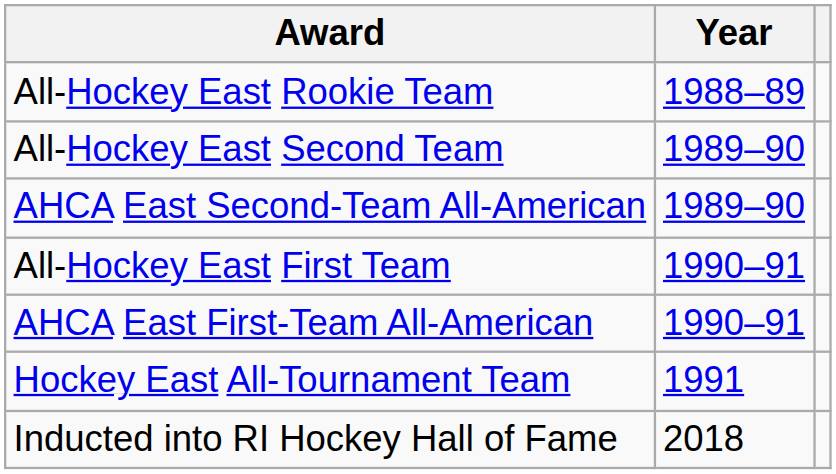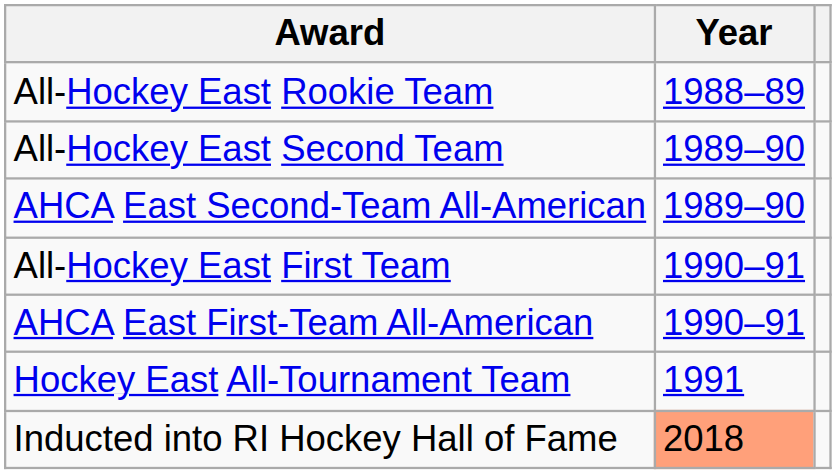Inducted into RI Hockey Hall of Fame | Year: no background -> lightsalmon background
